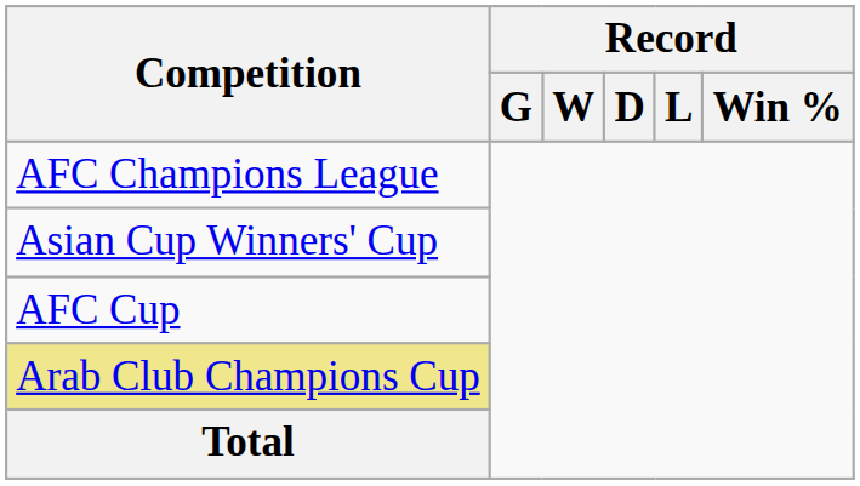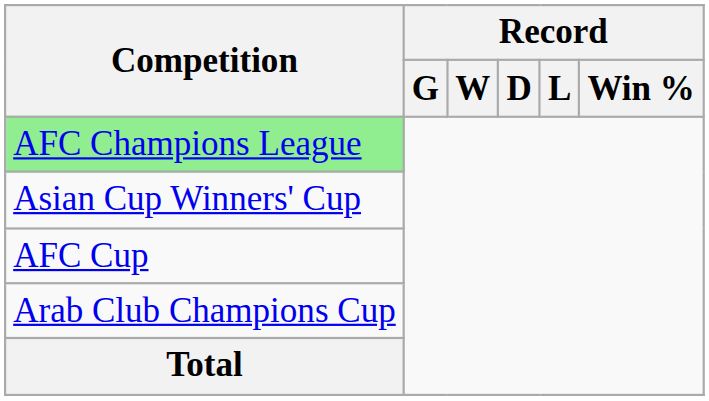AFC Champions League | Competition: no background -> lightgreen background
Arab Club Champions Cup | Competition: khaki background -> no background
